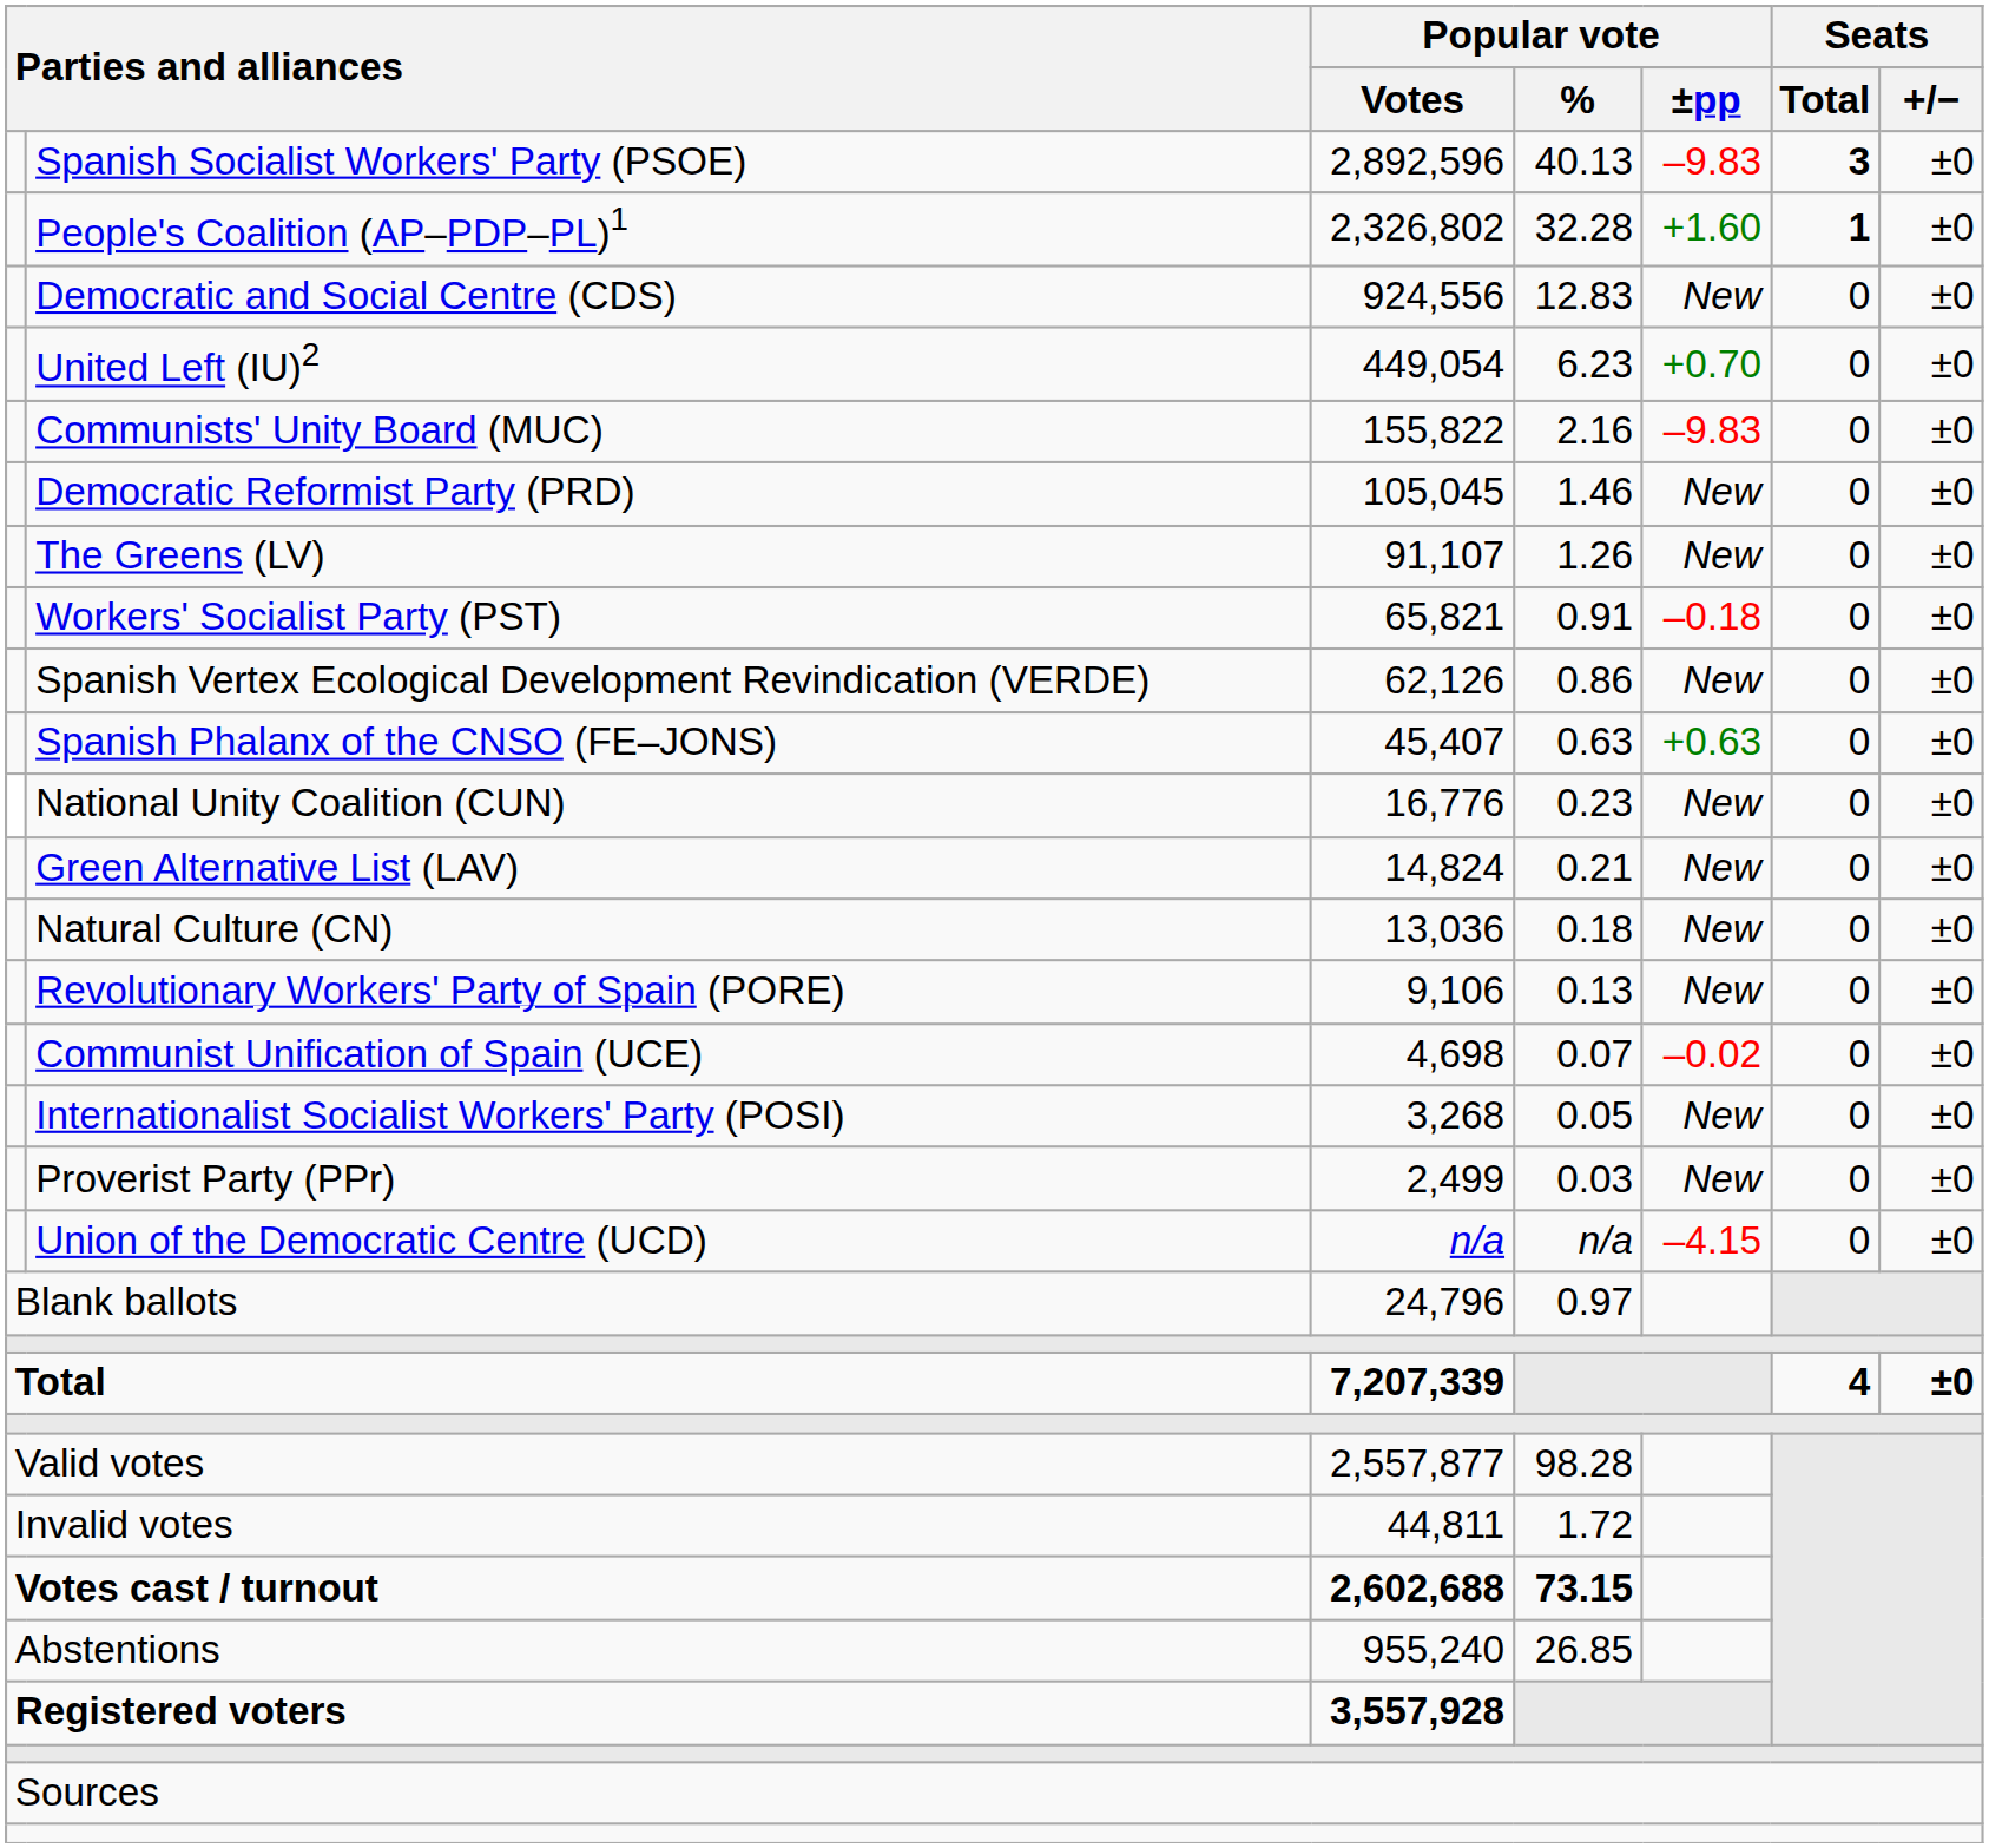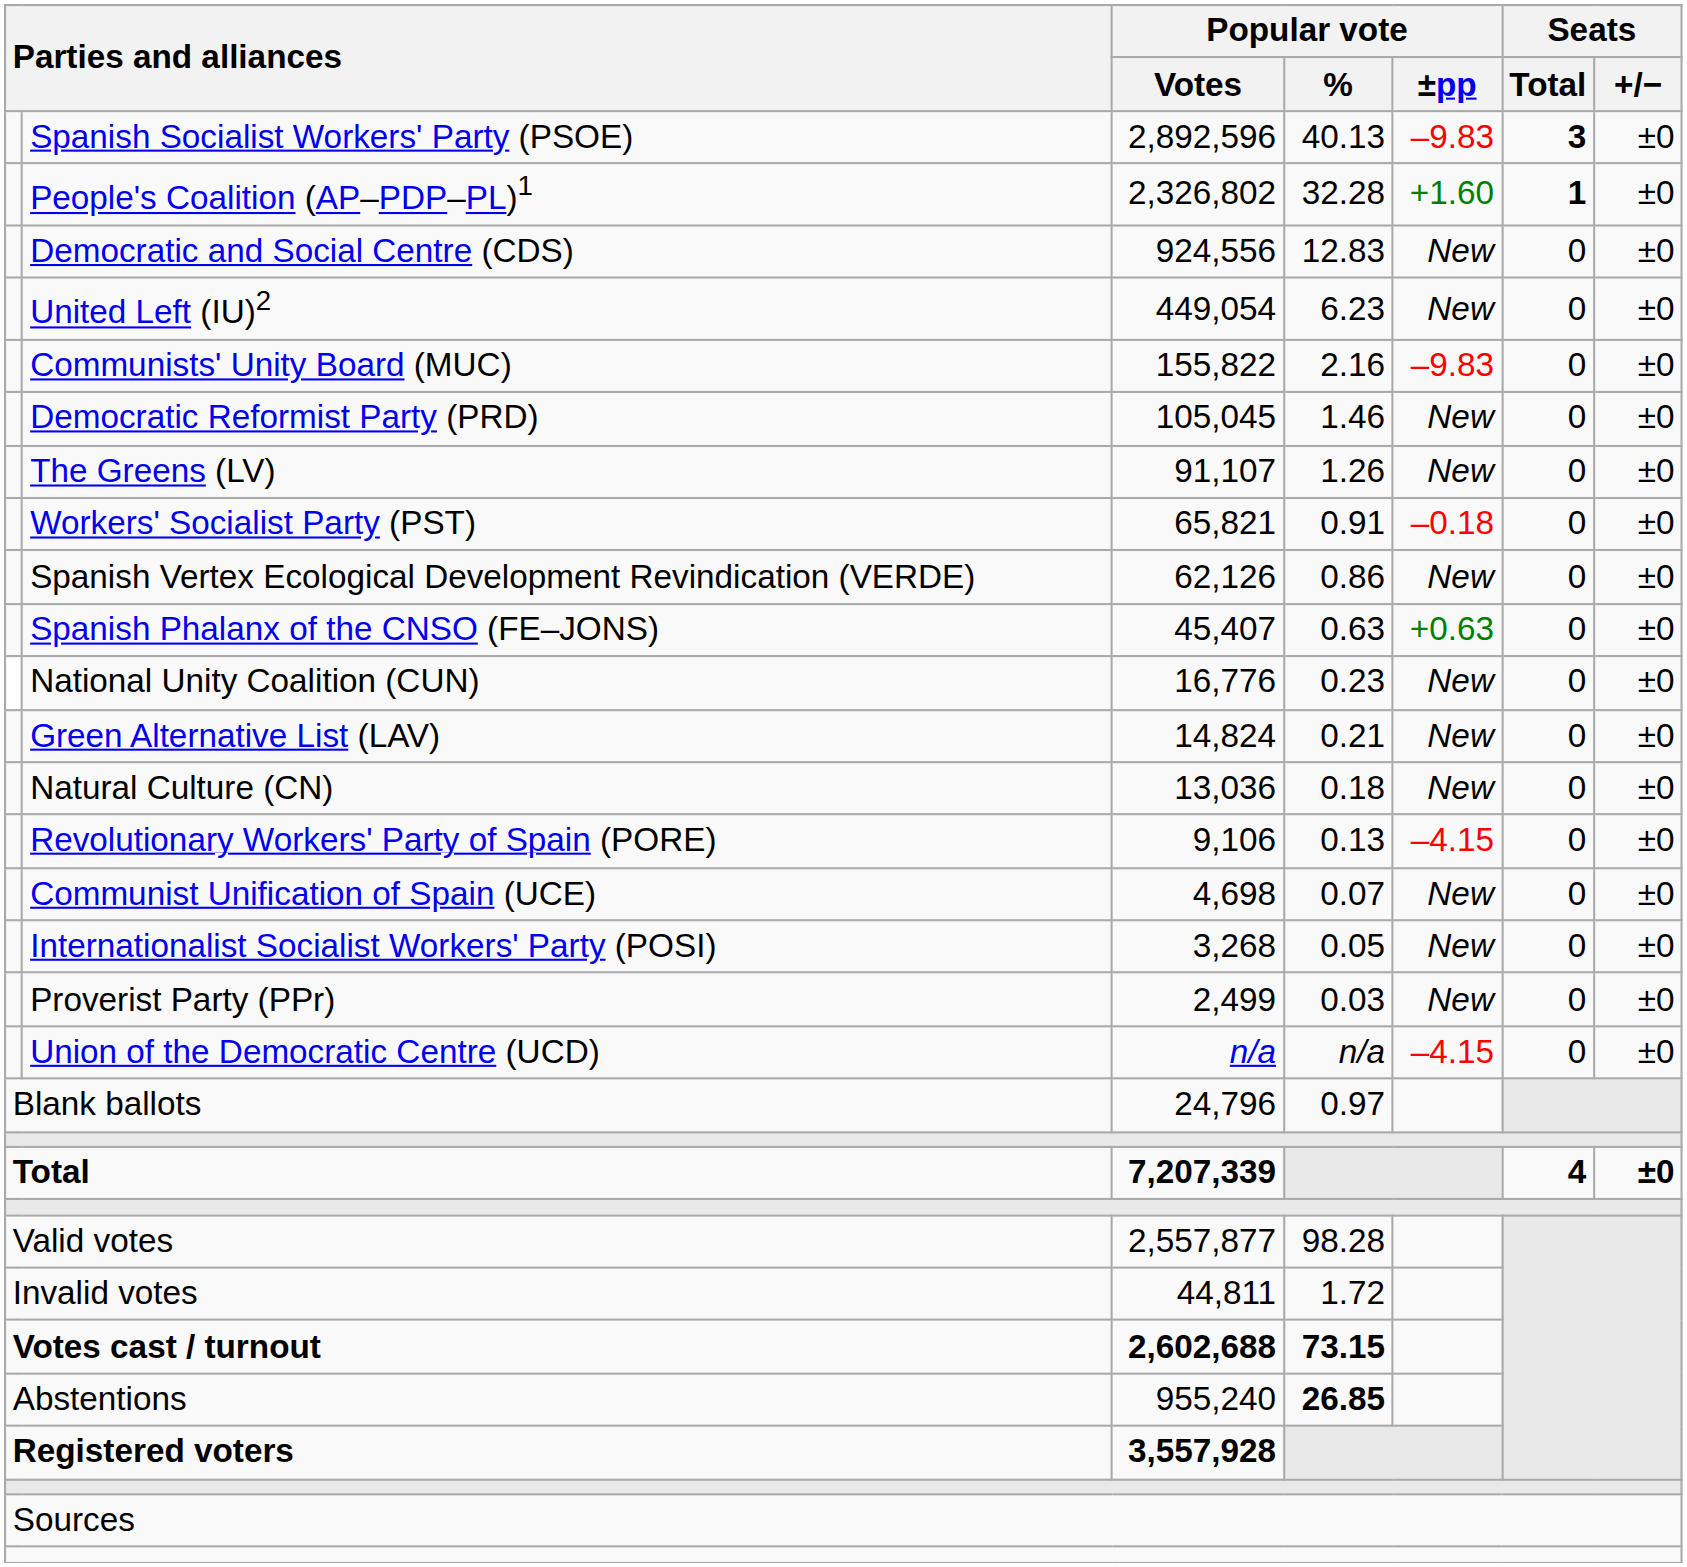United Left (IU)2 | Popular vote / ±pp: +0.70 -> New
Revolutionary Workers' Party of Spain (PORE) | Popular vote / ±pp: New -> –4.15
Communist Unification of Spain (UCE) | Popular vote / ±pp: –0.02 -> New
Abstentions | Popular vote / %: normal -> bold
